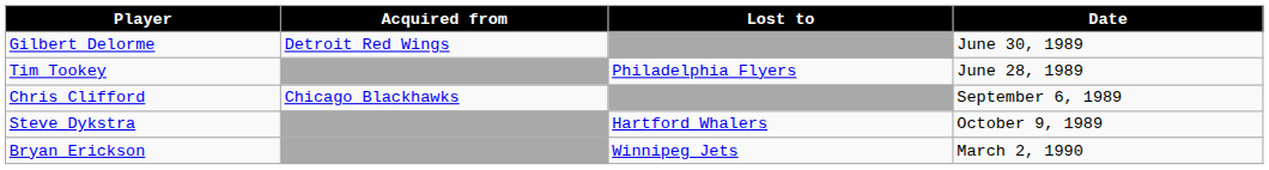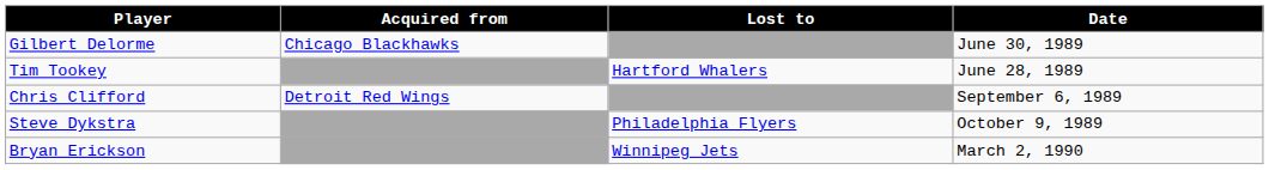Gilbert Delorme | Acquired from: Detroit Red Wings -> Chicago Blackhawks
Tim Tookey | Lost to: Philadelphia Flyers -> Hartford Whalers
Chris Clifford | Acquired from: Chicago Blackhawks -> Detroit Red Wings
Steve Dykstra | Lost to: Hartford Whalers -> Philadelphia Flyers
